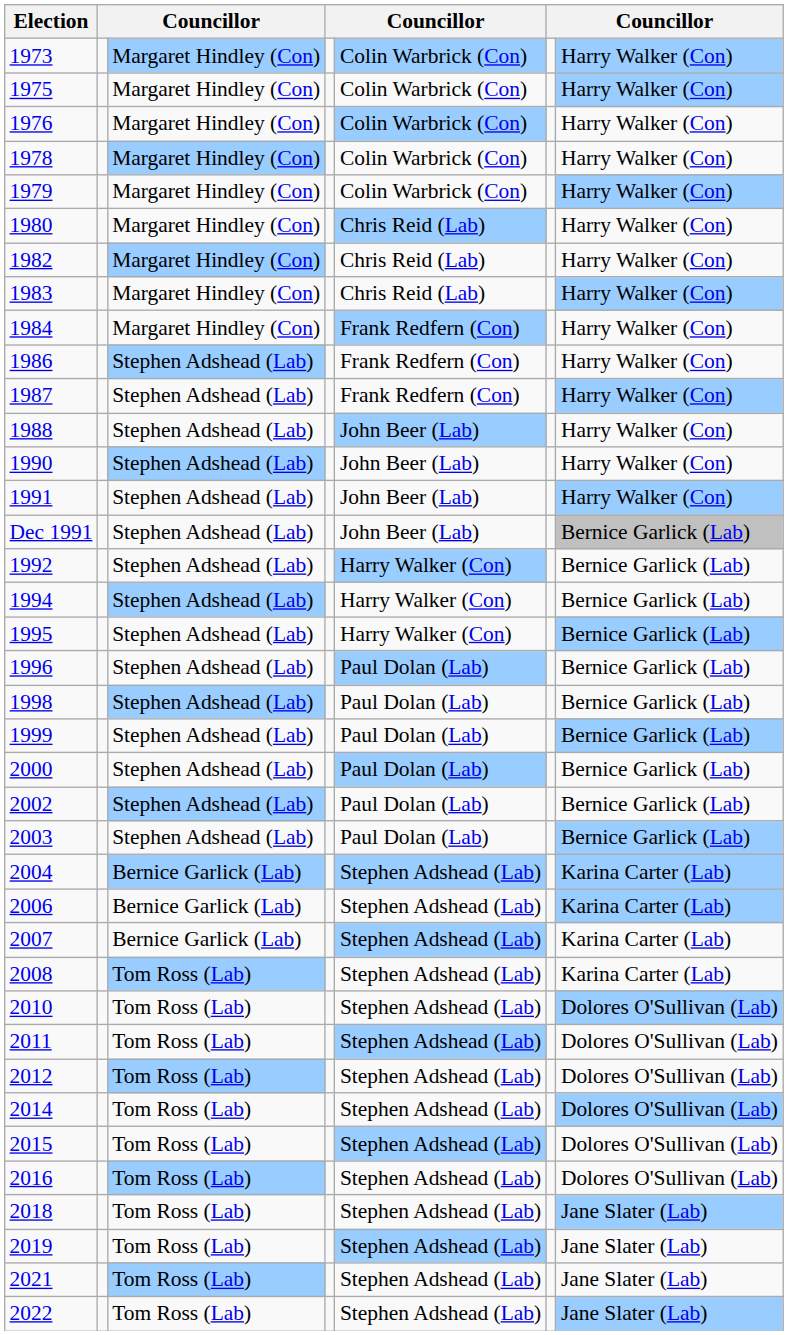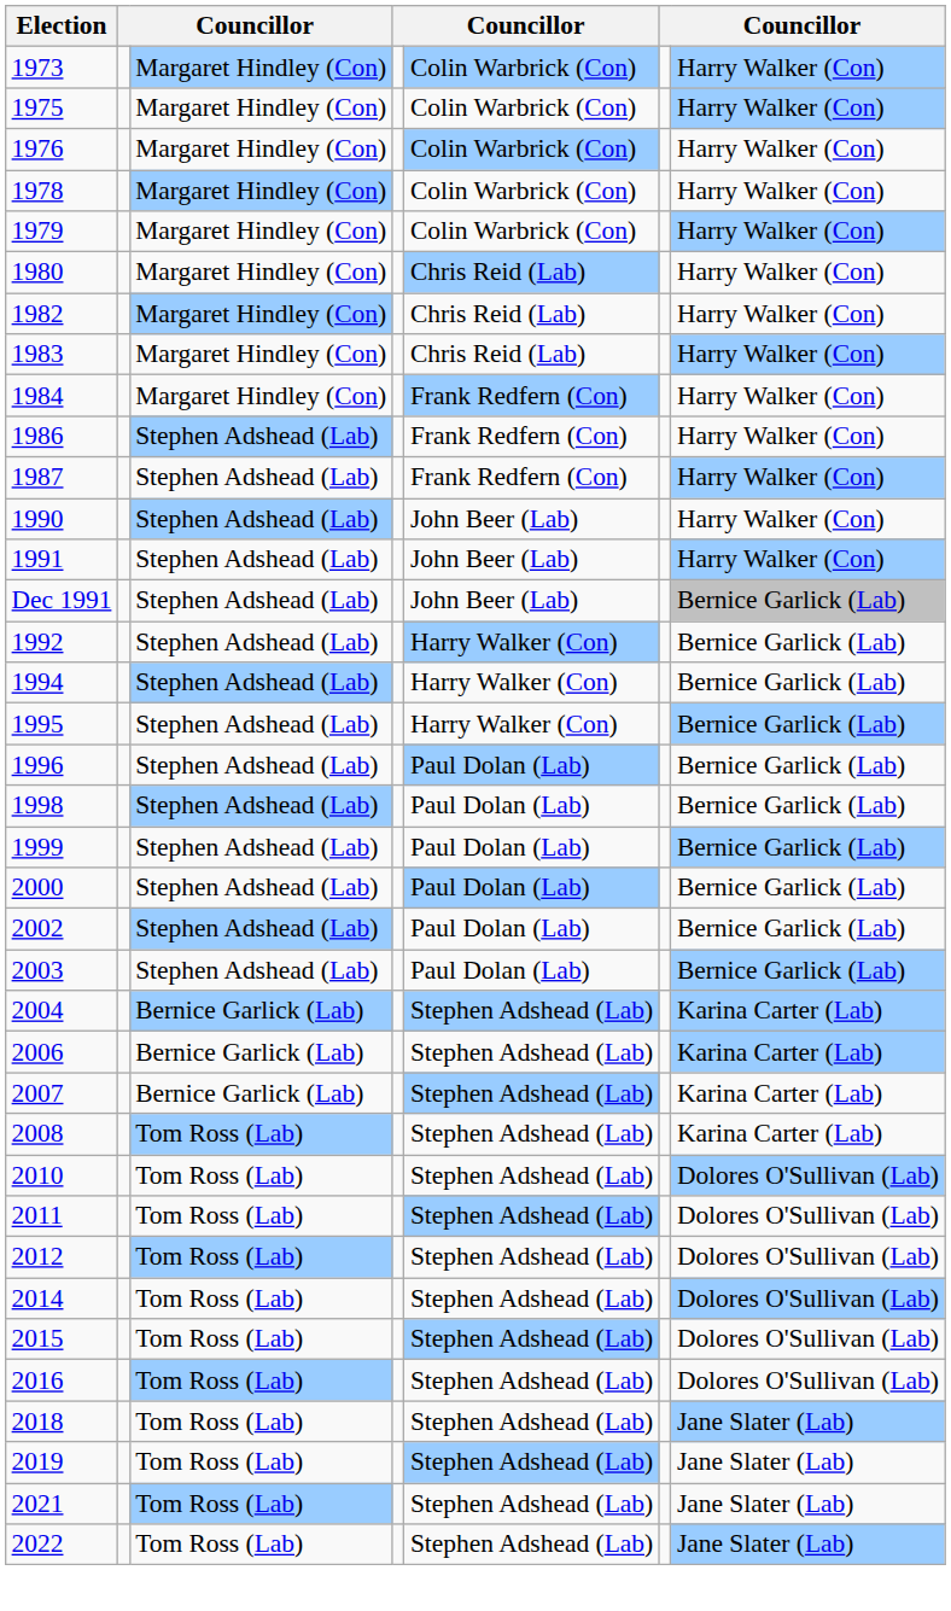- row: 1988 | Stephen Adshead (Lab) | John Beer (Lab) | Harry Walker (Con)
